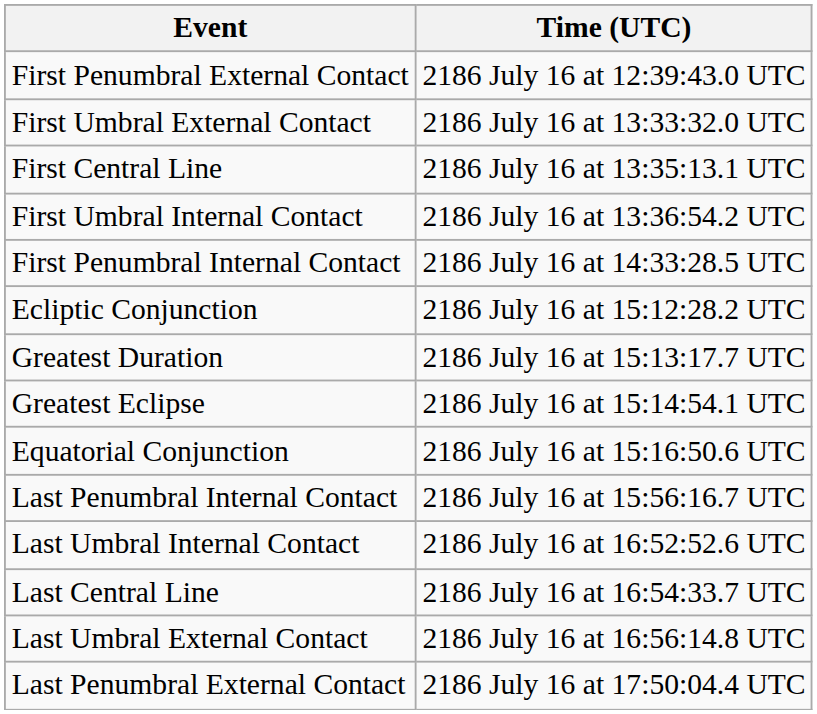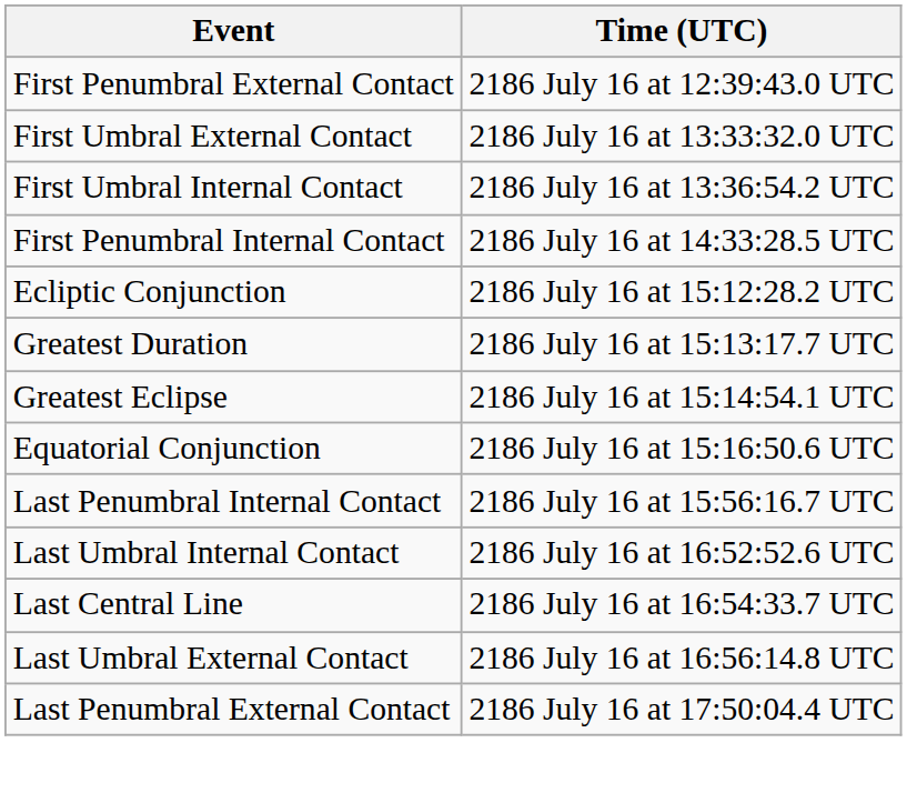- row: First Central Line | 2186 July 16 at 13:35:13.1 UTC
